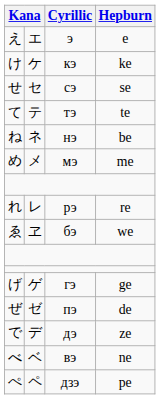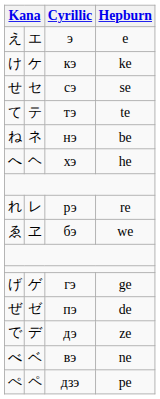+ row: へ | ヘ | хэ | he
- row: め | メ | мэ | me
